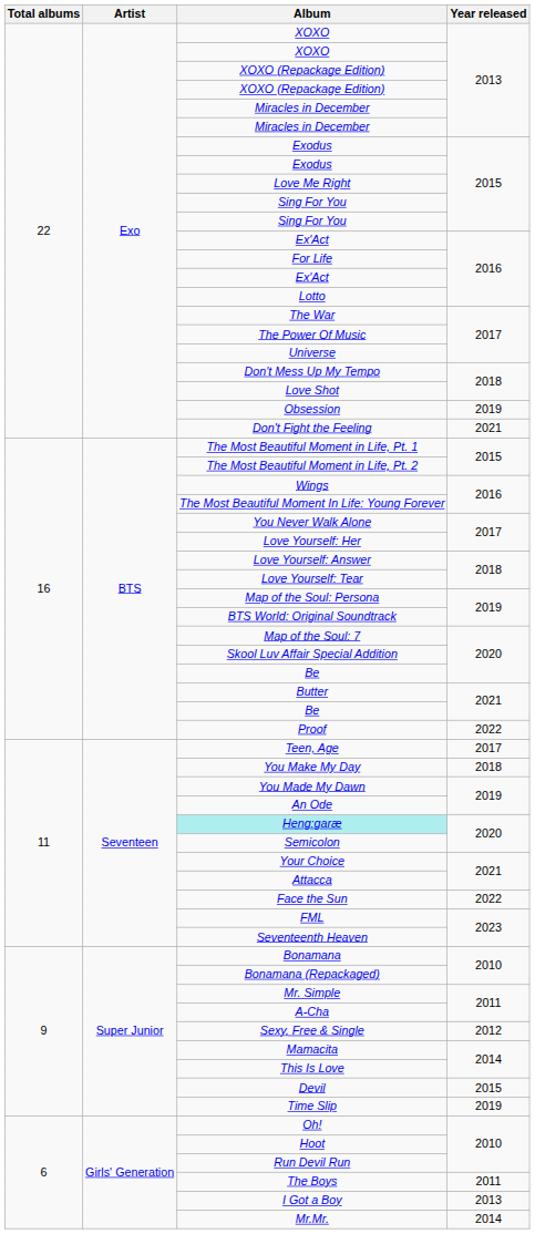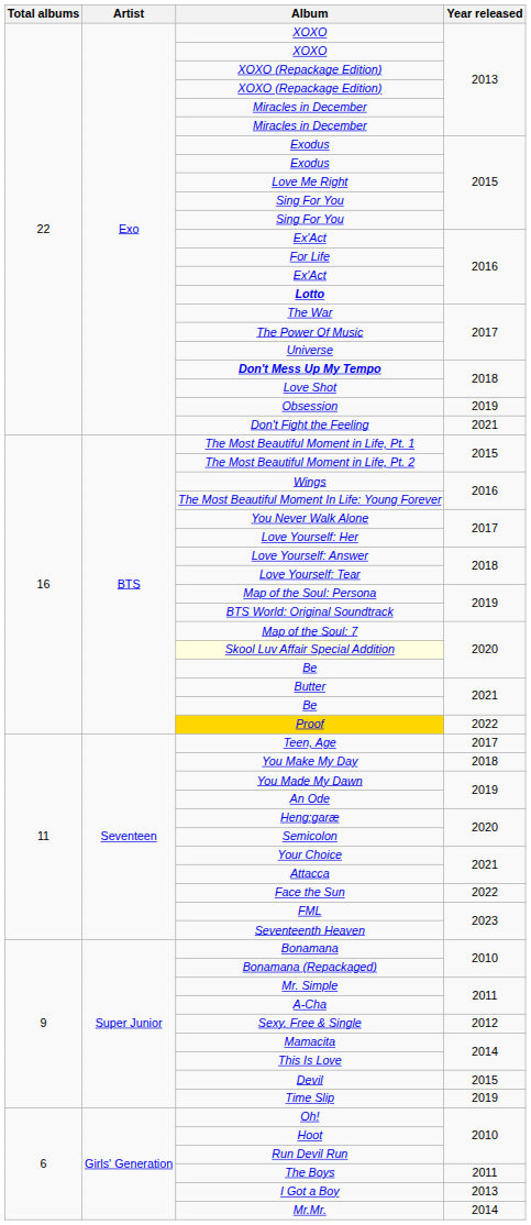Lotto | Album: normal -> bold
Don't Mess Up My Tempo | Album: normal -> bold
Skool Luv Affair Special Addition | Album: no background -> lightyellow background
Proof | Album: no background -> gold background
Heng:garæ | Album: paleturquoise background -> no background
